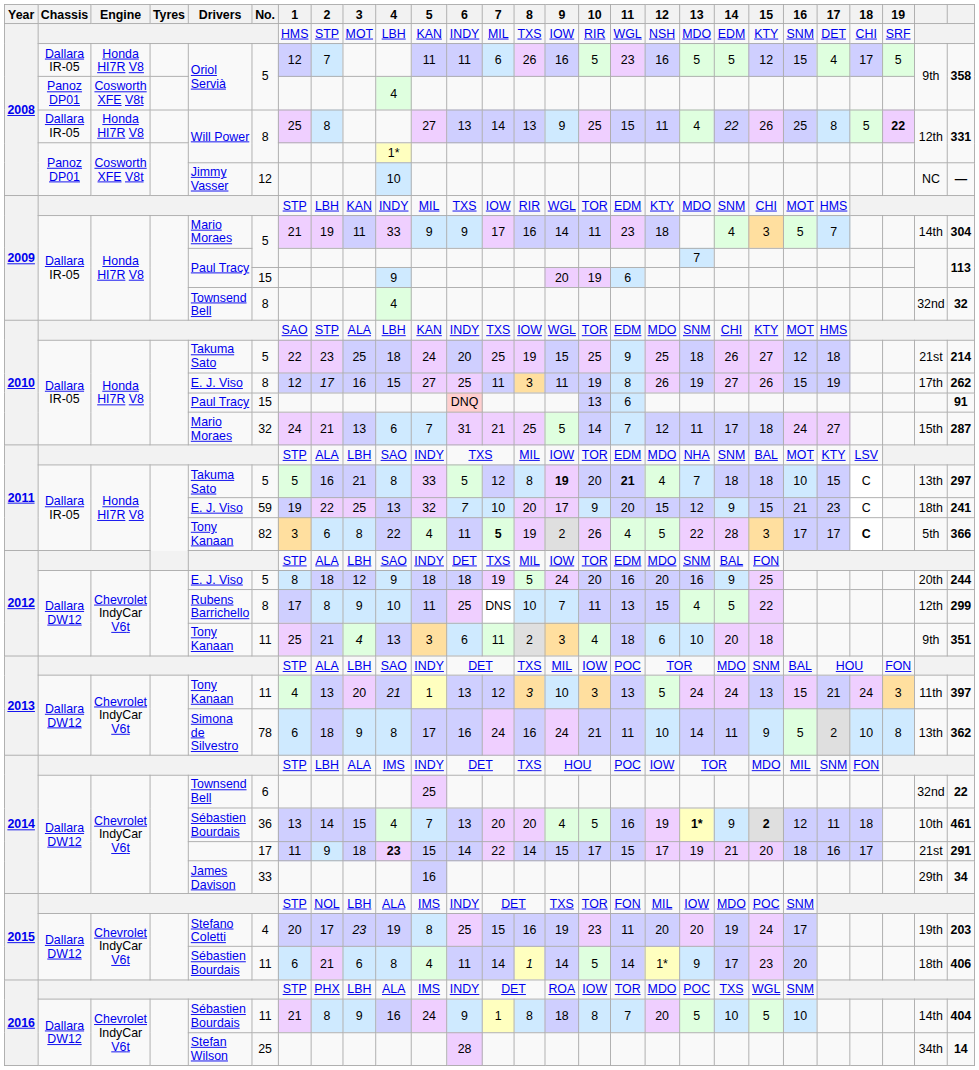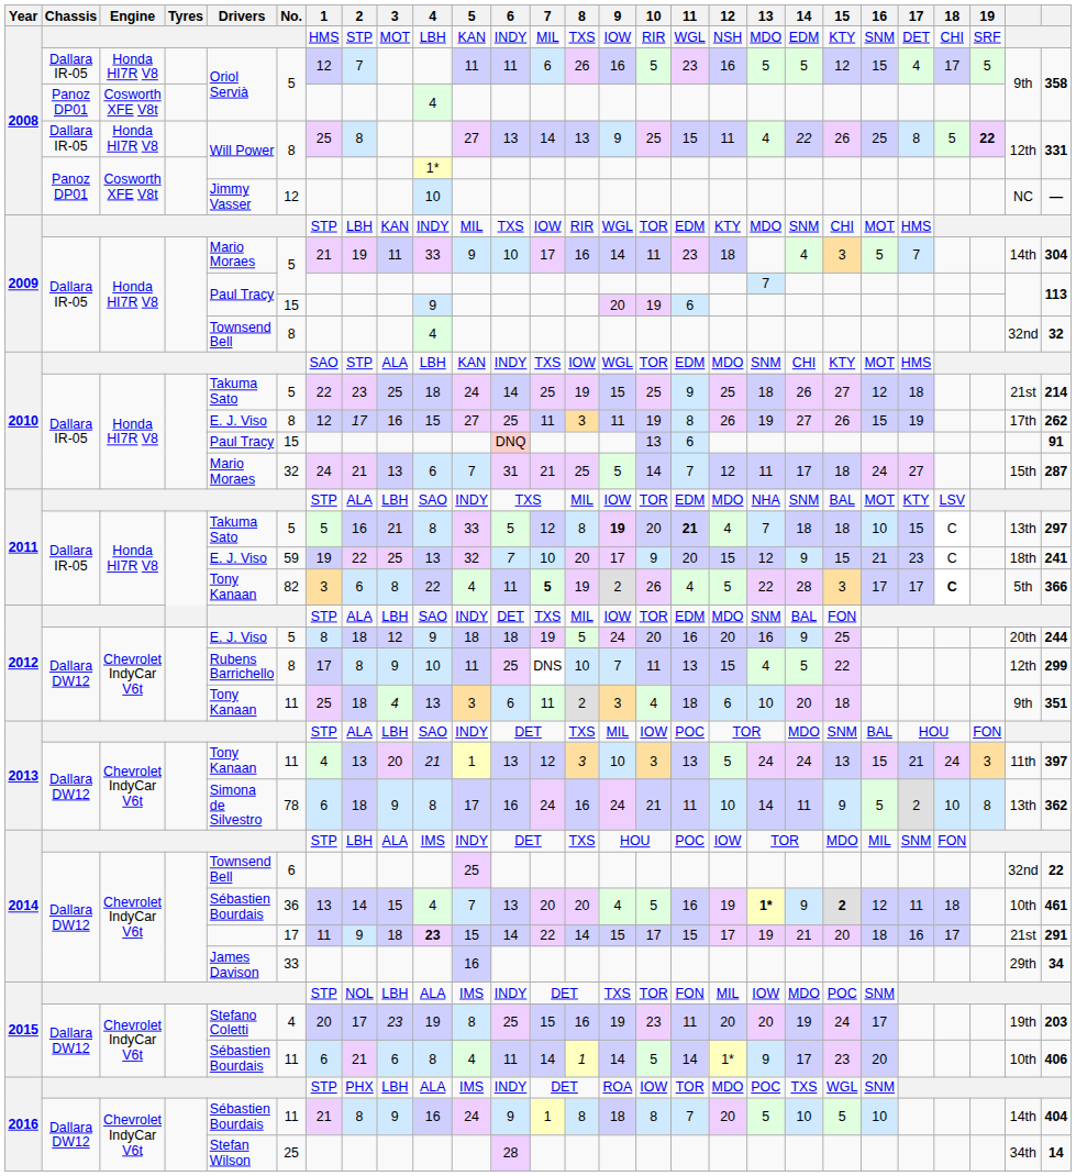row 9 | 6: 9 -> 10
row 14 | 6: 20 -> 14
row 25 | 2: 21 -> 18
row 36 | column 26: 18th -> 10th
